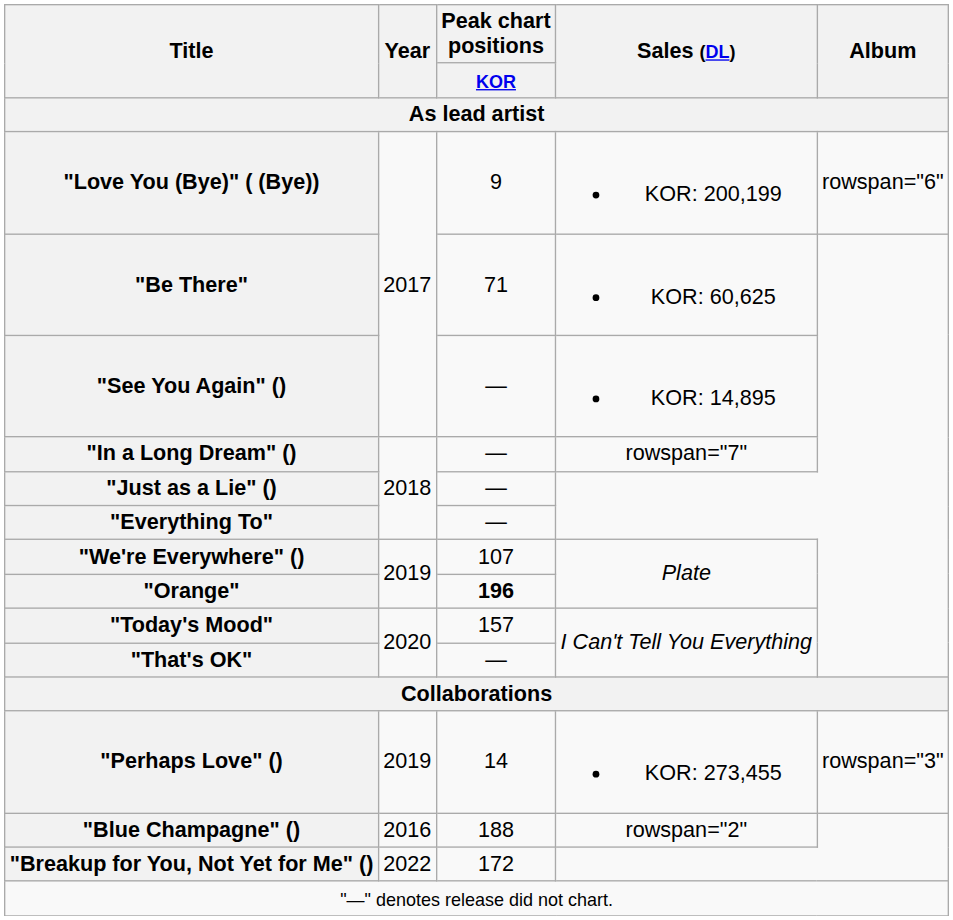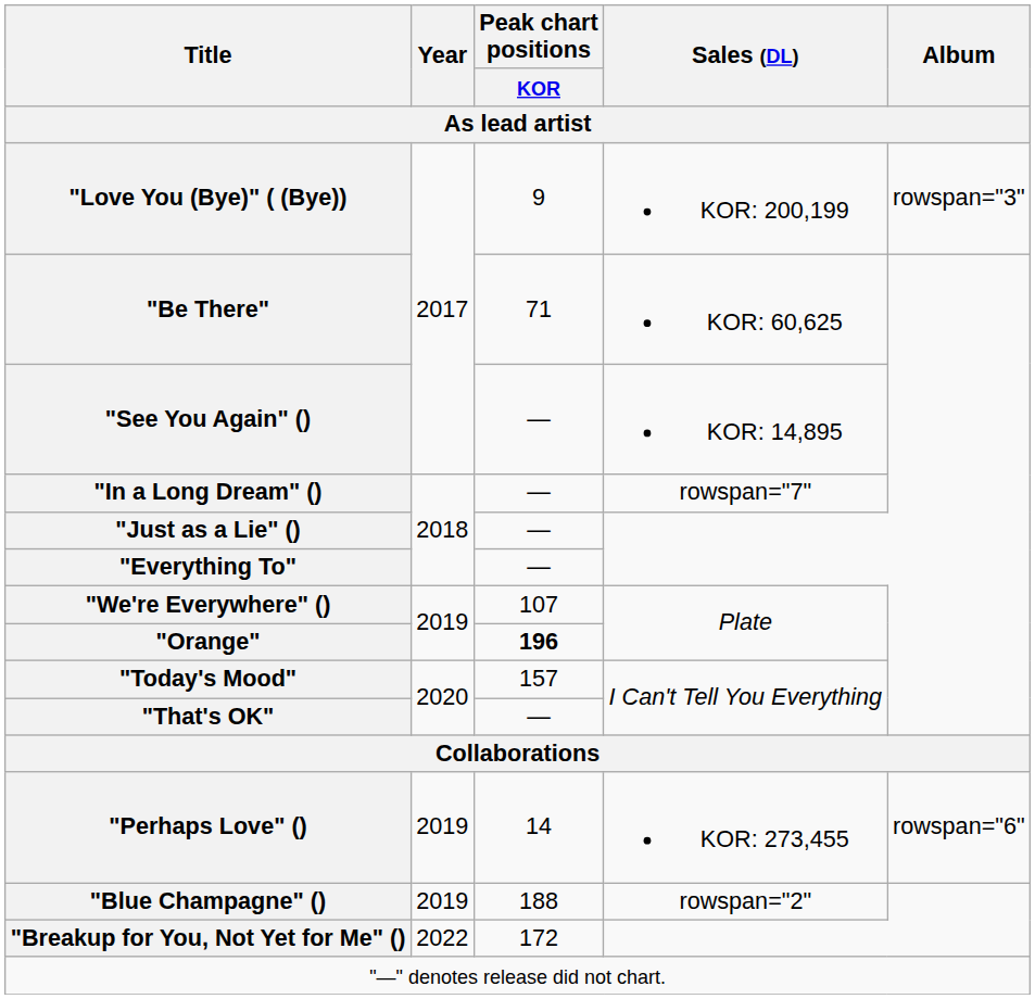"Love You (Bye)" ( (Bye)) | Album: rowspan="6" -> rowspan="3"
"Perhaps Love" () | Album: rowspan="3" -> rowspan="6"
"Blue Champagne" () | Year: 2016 -> 2019
